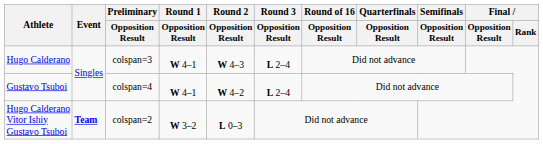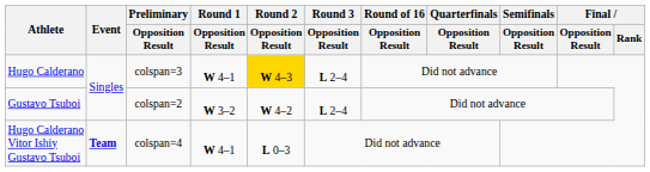Hugo Calderano | Round 2 / Opposition Result: no background -> gold background
Gustavo Tsuboi | Preliminary / Opposition Result: colspan=4 -> colspan=2
Gustavo Tsuboi | Round 1 / Opposition Result: W 4–1 -> W 3–2
Hugo Calderano Vitor Ishiy Gustavo Tsuboi | Preliminary / Opposition Result: colspan=2 -> colspan=4
Hugo Calderano Vitor Ishiy Gustavo Tsuboi | Round 1 / Opposition Result: W 3–2 -> W 4–1
